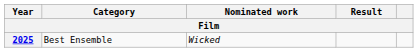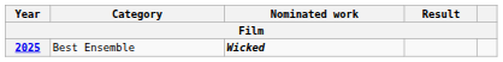2025 | Nominated work: normal -> bold
